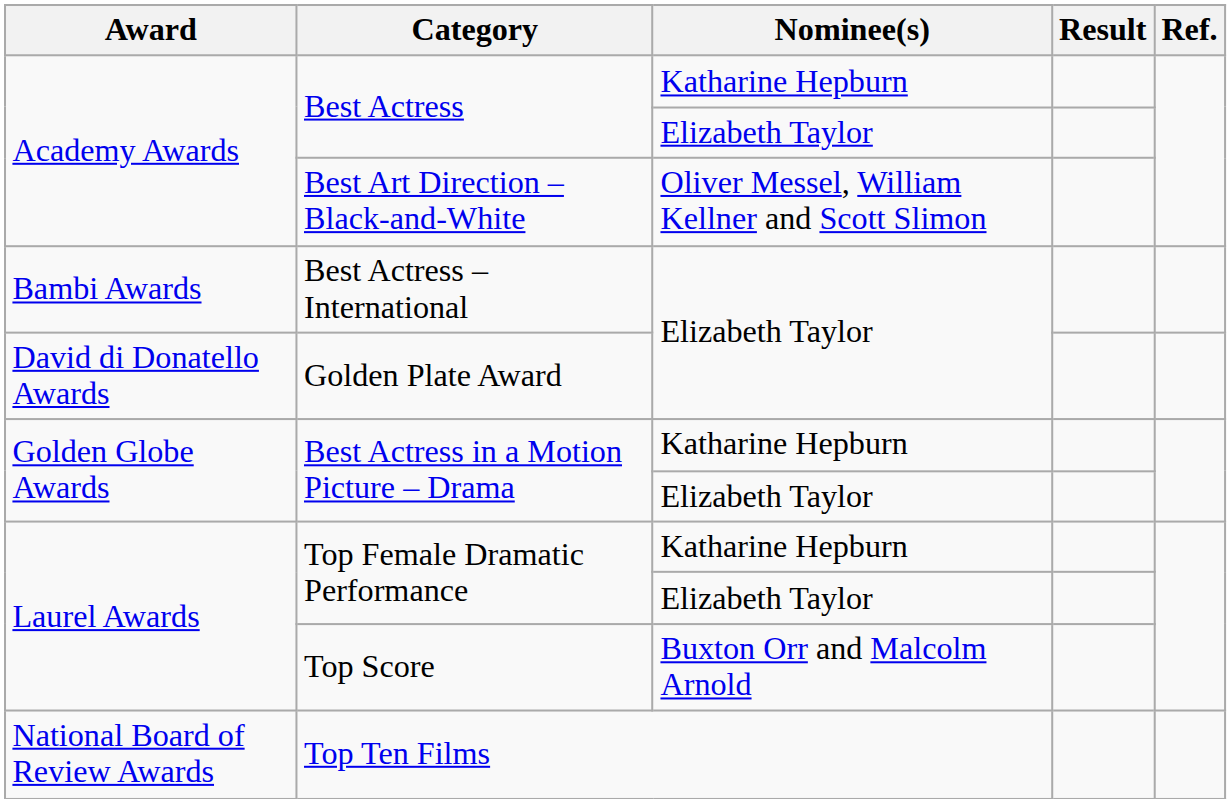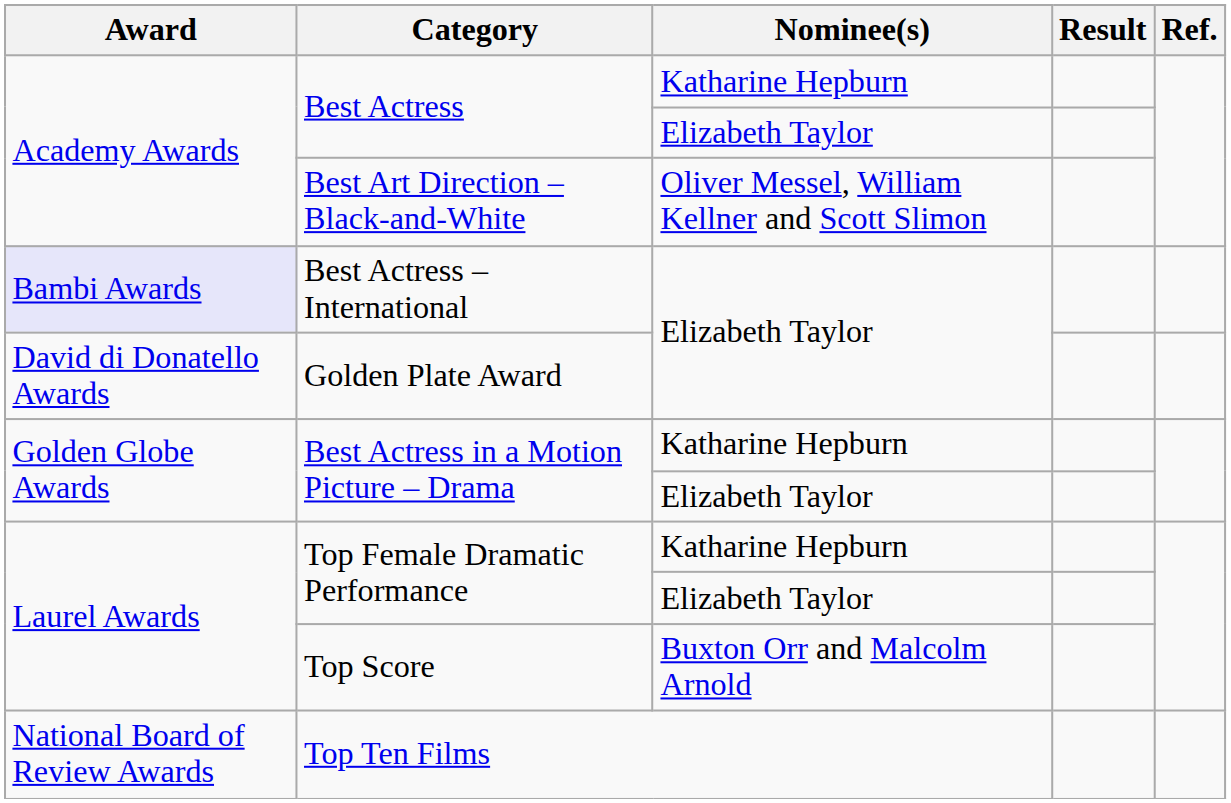Best Actress – International | Award: no background -> lavender background
